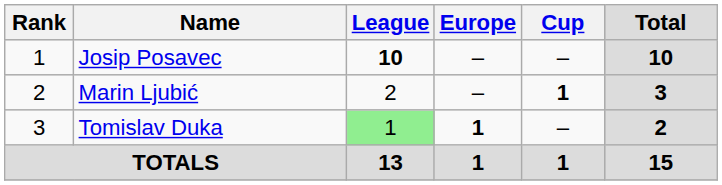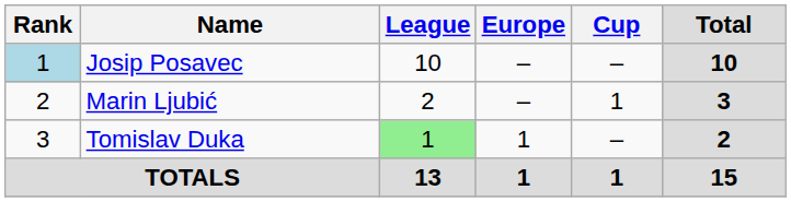Josip Posavec | Rank: no background -> lightblue background
Josip Posavec | League: bold -> normal
Marin Ljubić | Cup: bold -> normal
Tomislav Duka | Europe: bold -> normal
